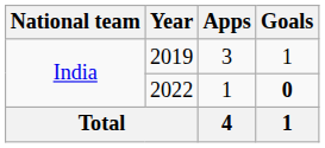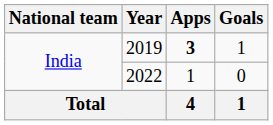2019 | Apps: normal -> bold
2022 | Goals: bold -> normal
